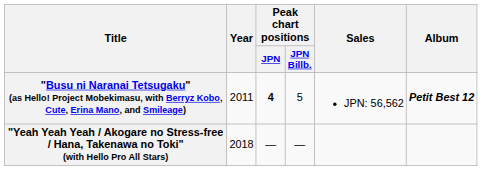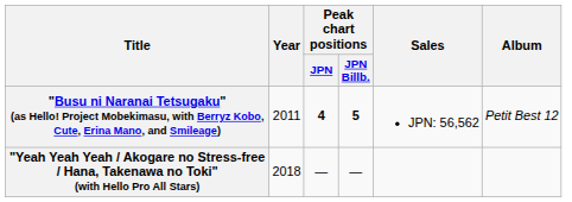row 3 | Peak chart positions / JPN Billb.: normal -> bold
row 3 | Album: bold -> normal
